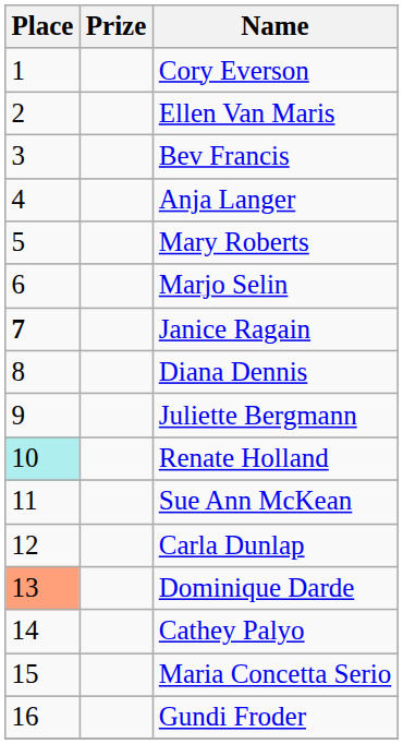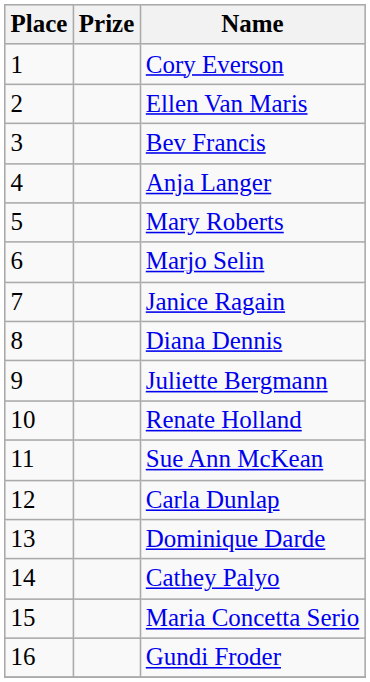Janice Ragain | Place: bold -> normal
Renate Holland | Place: paleturquoise background -> no background
Dominique Darde | Place: lightsalmon background -> no background
